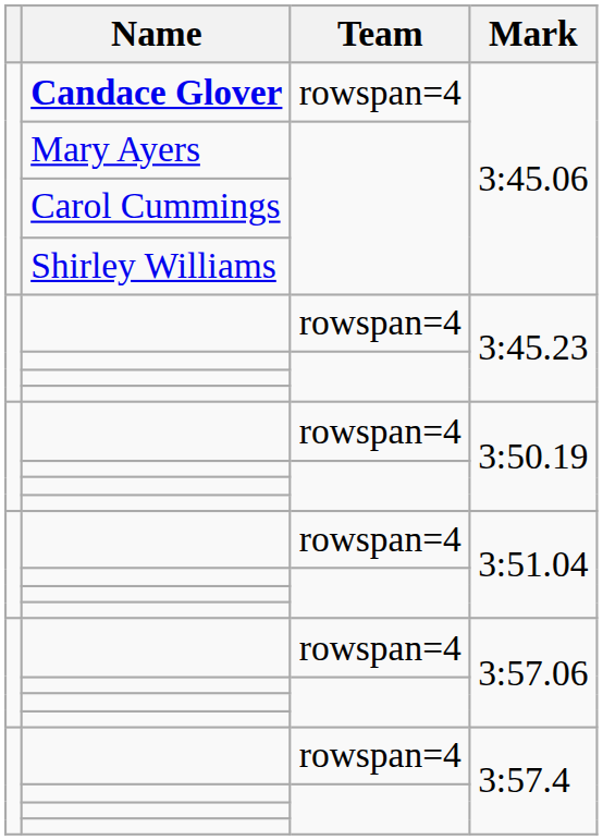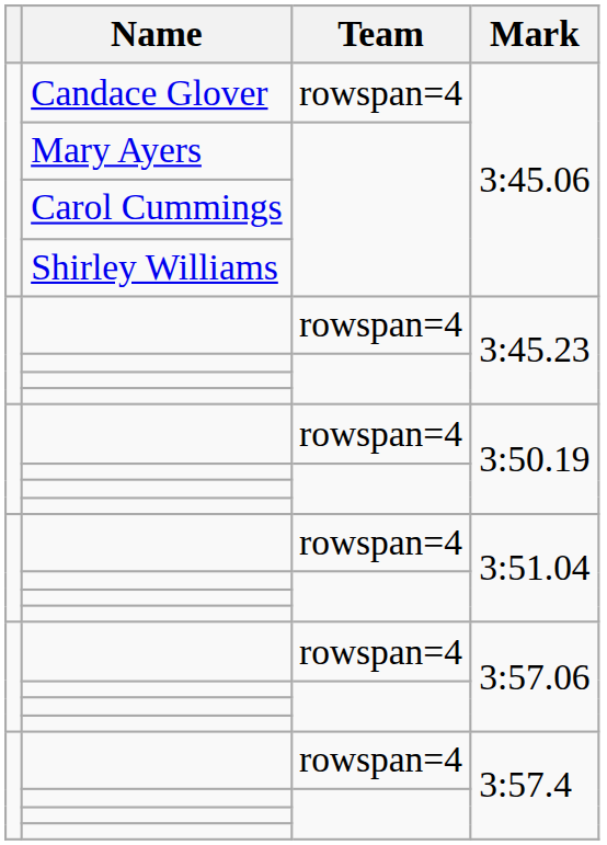rowspan=4 / 3:45.06 | Name: bold -> normal
